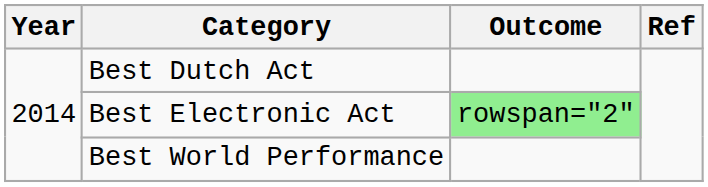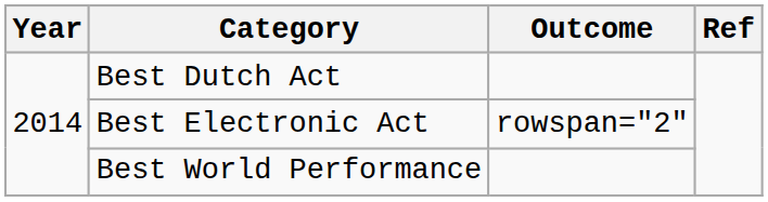Best Electronic Act | Outcome: lightgreen background -> no background
